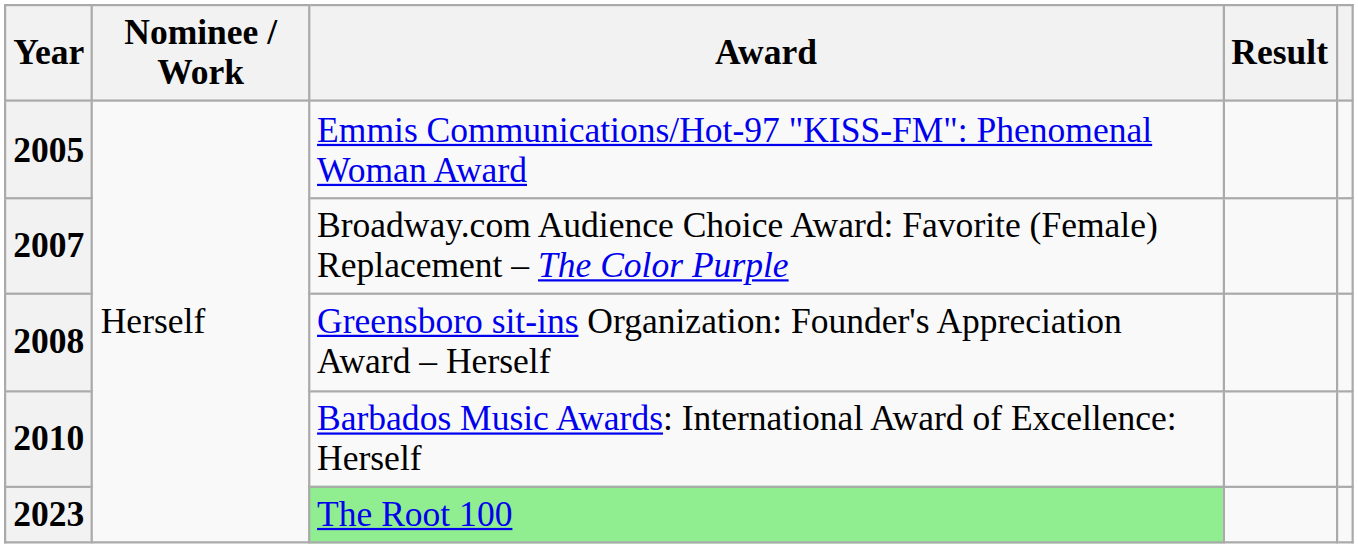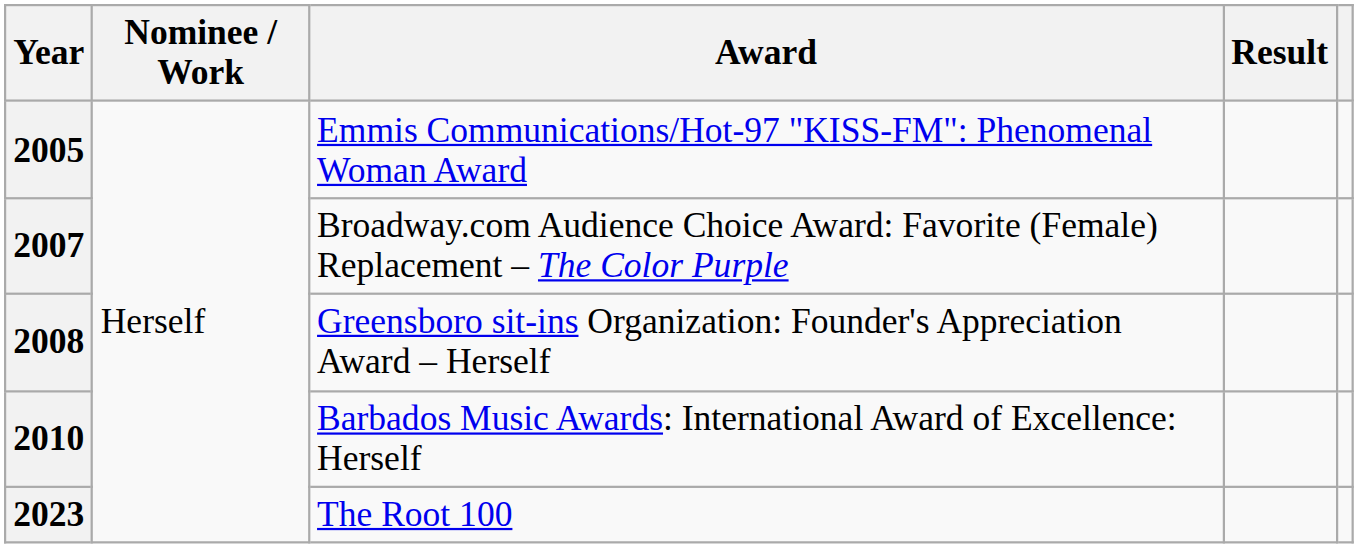2023 | Award: lightgreen background -> no background
